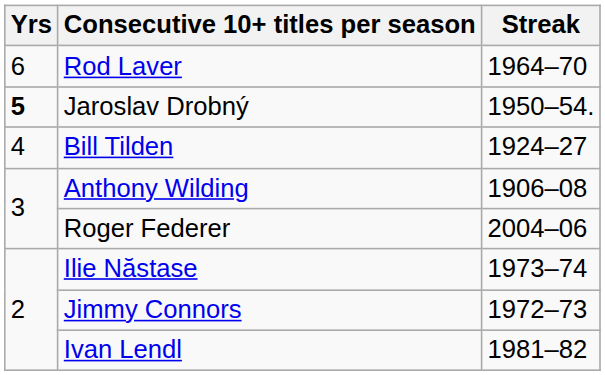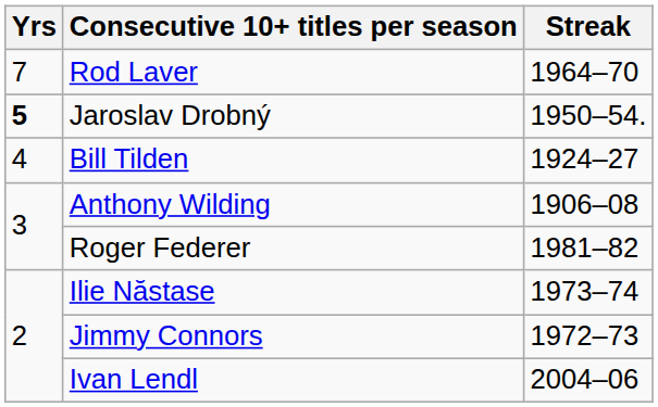Rod Laver | Yrs: 6 -> 7
Roger Federer | Streak: 2004–06 -> 1981–82
Ivan Lendl | Streak: 1981–82 -> 2004–06
